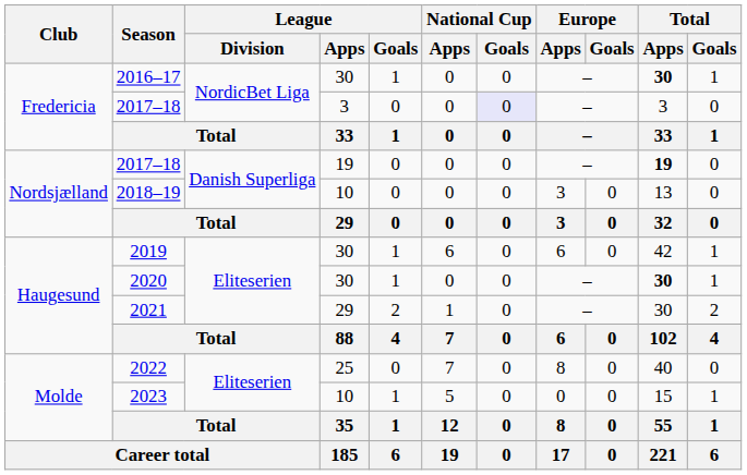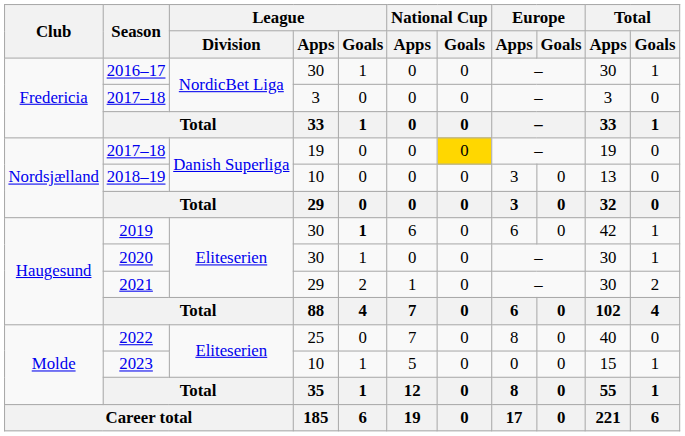2016–17 | Total / Apps: bold -> normal
2017–18 / 3 | National Cup / Goals: lavender background -> no background
2017–18 / 19 | National Cup / Goals: no background -> gold background
2017–18 / 19 | Total / Apps: bold -> normal
2019 | League / Goals: normal -> bold
2020 | Total / Apps: bold -> normal
